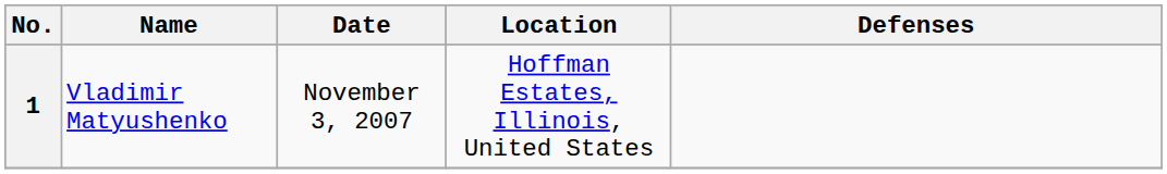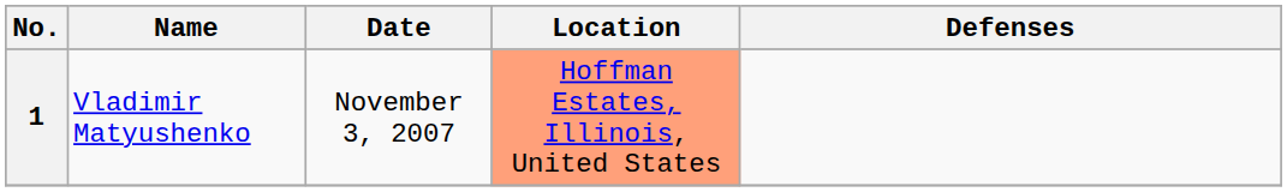1 | Location: no background -> lightsalmon background
